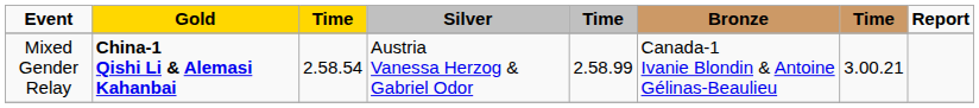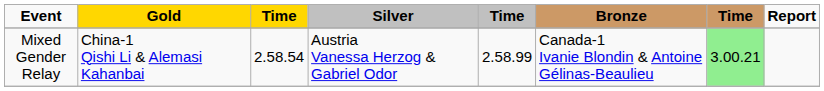Mixed Gender Relay | Gold: bold -> normal
Mixed Gender Relay | column 7: no background -> lightgreen background
